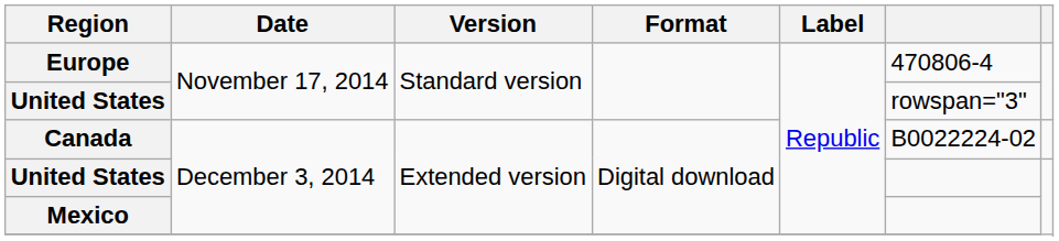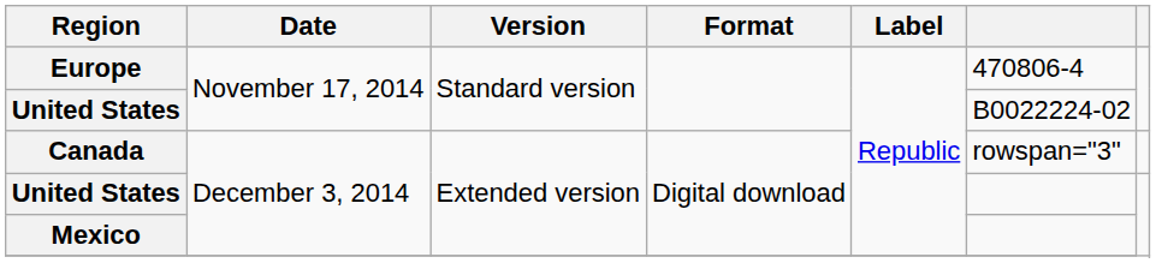United States / November 17, 2014 | column 6: rowspan="3" -> B0022224-02
Canada | column 6: B0022224-02 -> rowspan="3"
